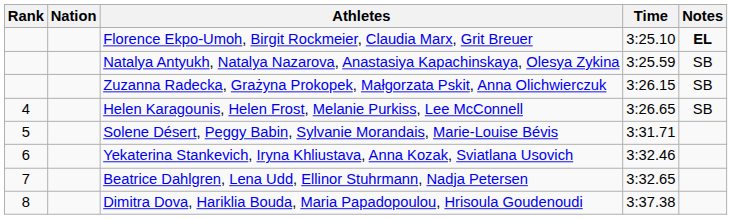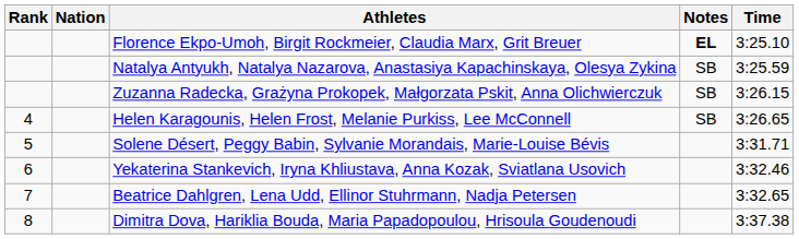columns swapped: Time <-> Notes
